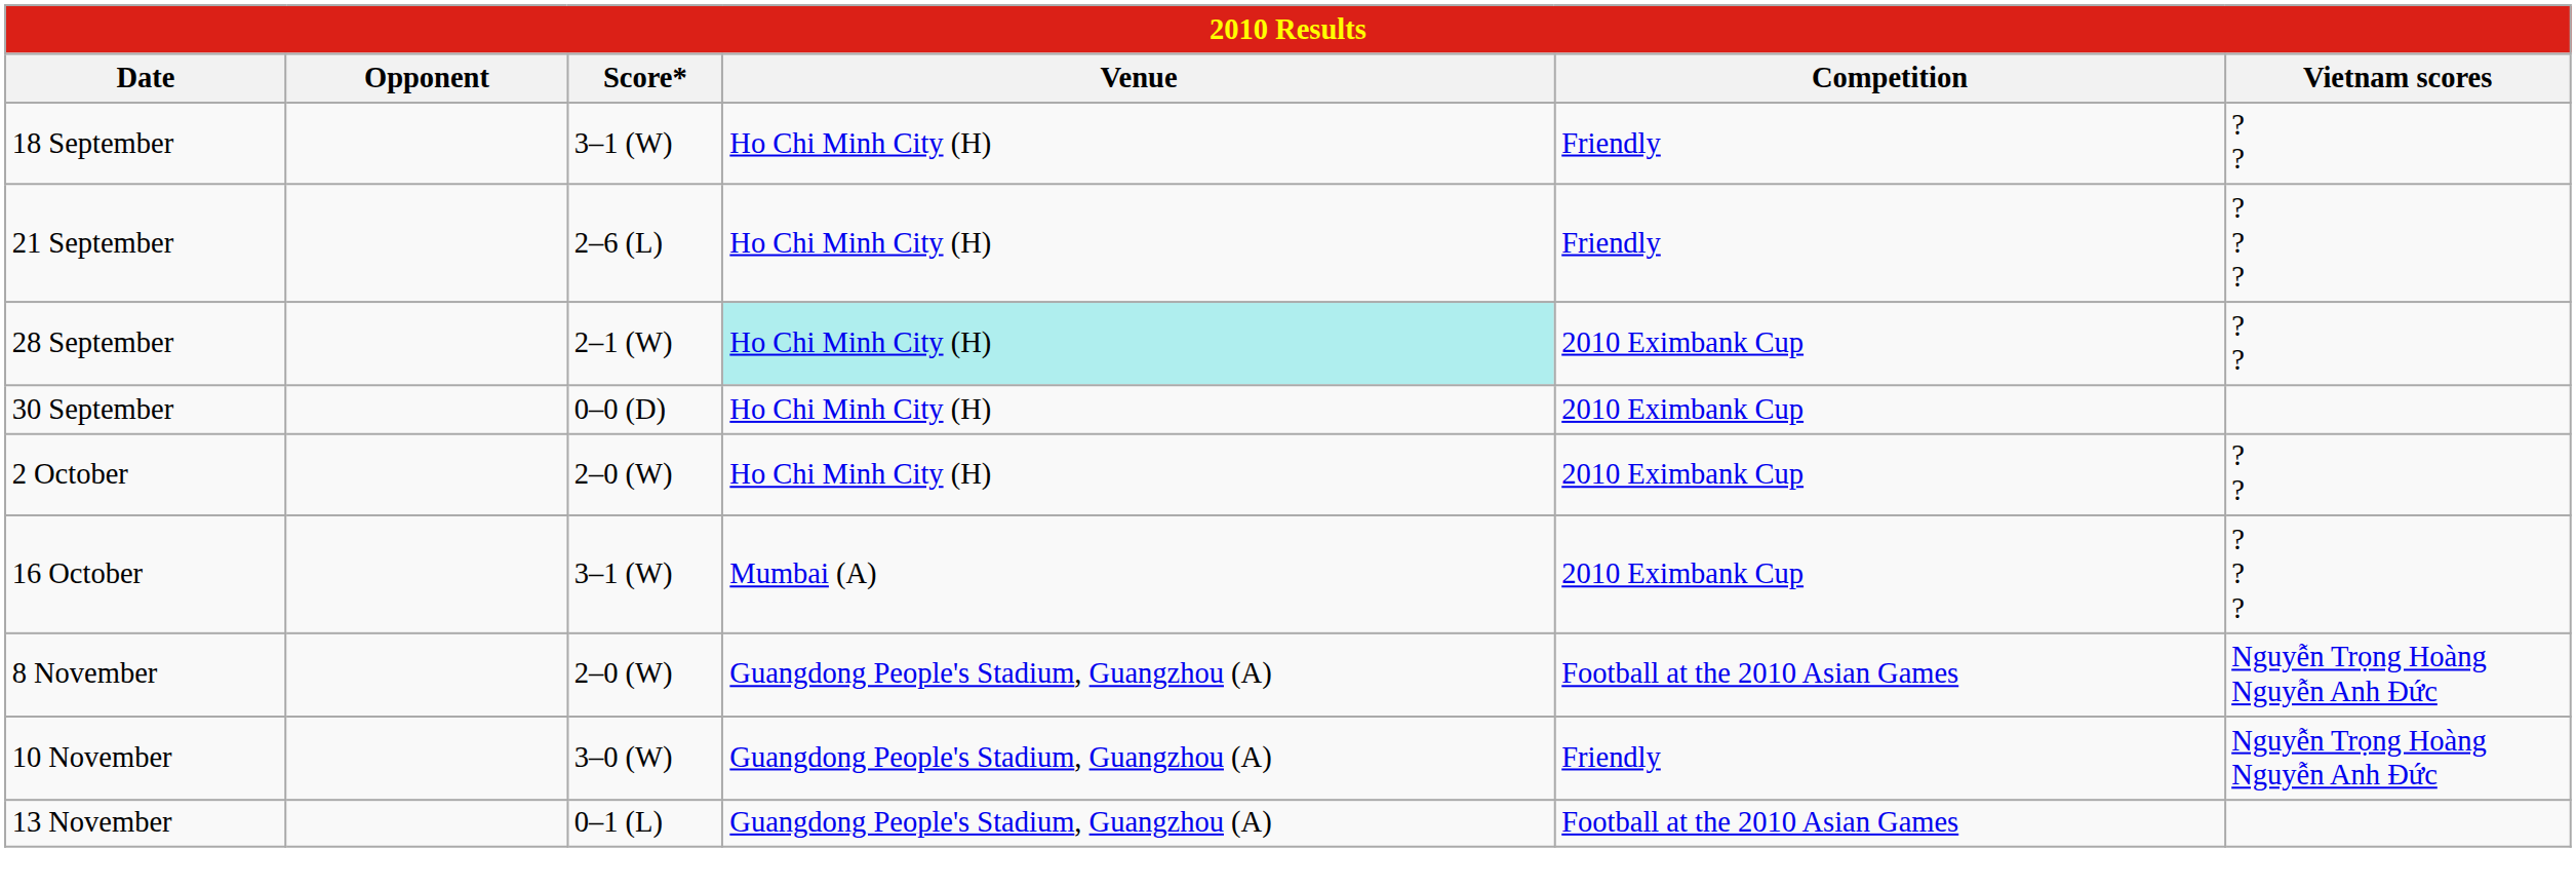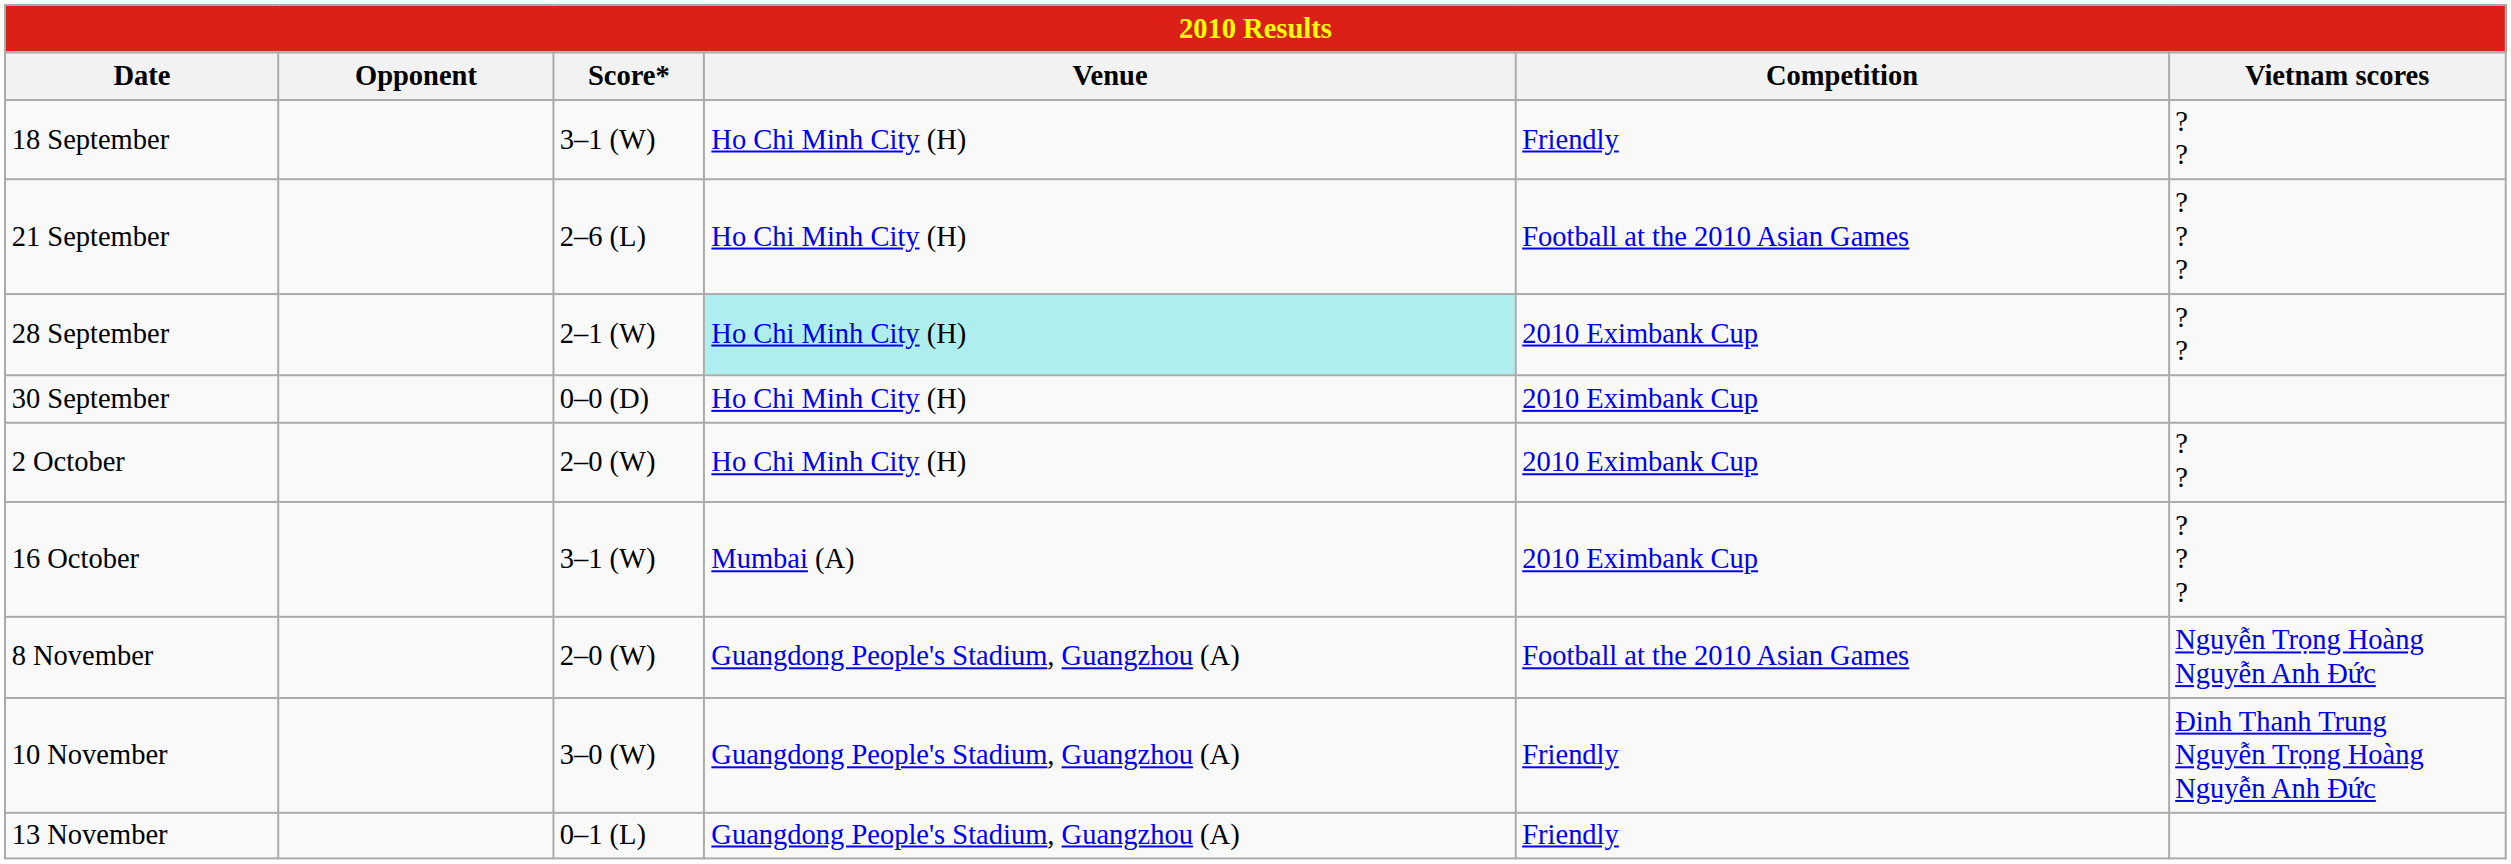21 September | Competition: Friendly -> Football at the 2010 Asian Games
10 November | Vietnam scores: Nguyễn Trọng Hoàng Nguyễn Anh Đức -> Đinh Thanh Trung Nguyễn Trọng Hoàng Nguyễn Anh Đức
13 November | Competition: Football at the 2010 Asian Games -> Friendly
